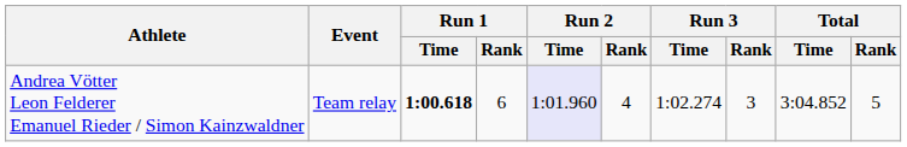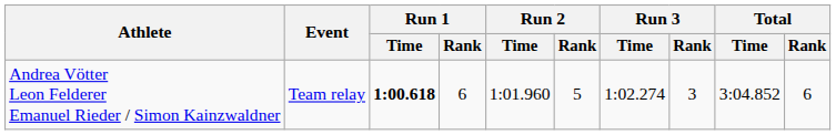row 3 | Run 2 / Time: lavender background -> no background
row 3 | Run 2 / Rank: 4 -> 5
row 3 | Total / Rank: 5 -> 6
